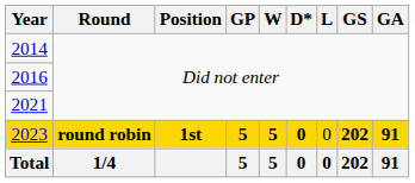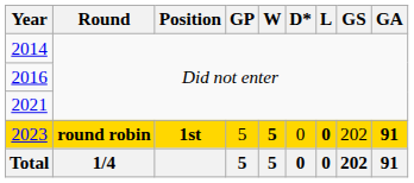2023 | GP: bold -> normal
2023 | D*: bold -> normal
2023 | L: normal -> bold
2023 | GS: bold -> normal
